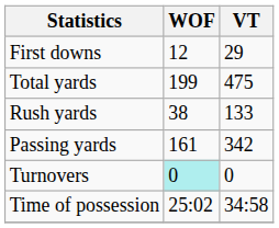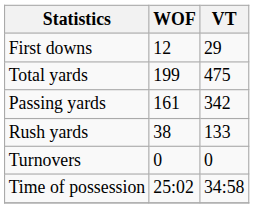rows swapped: Rush yards <-> Passing yards
Turnovers | WOF: paleturquoise background -> no background
